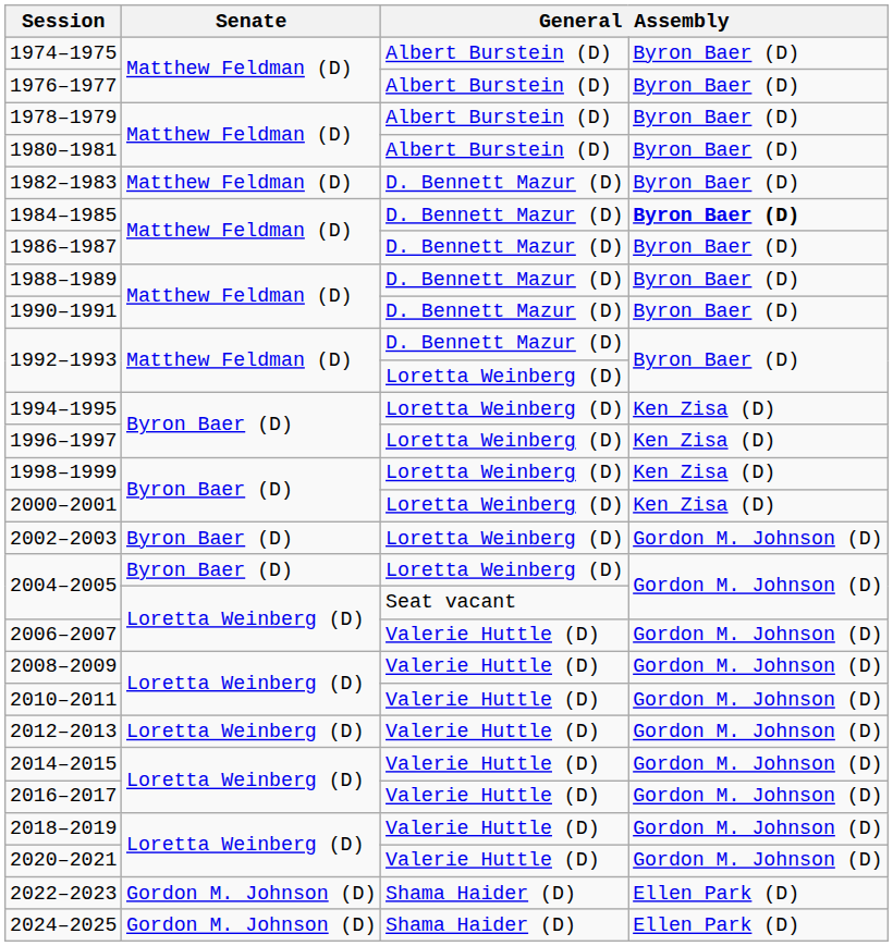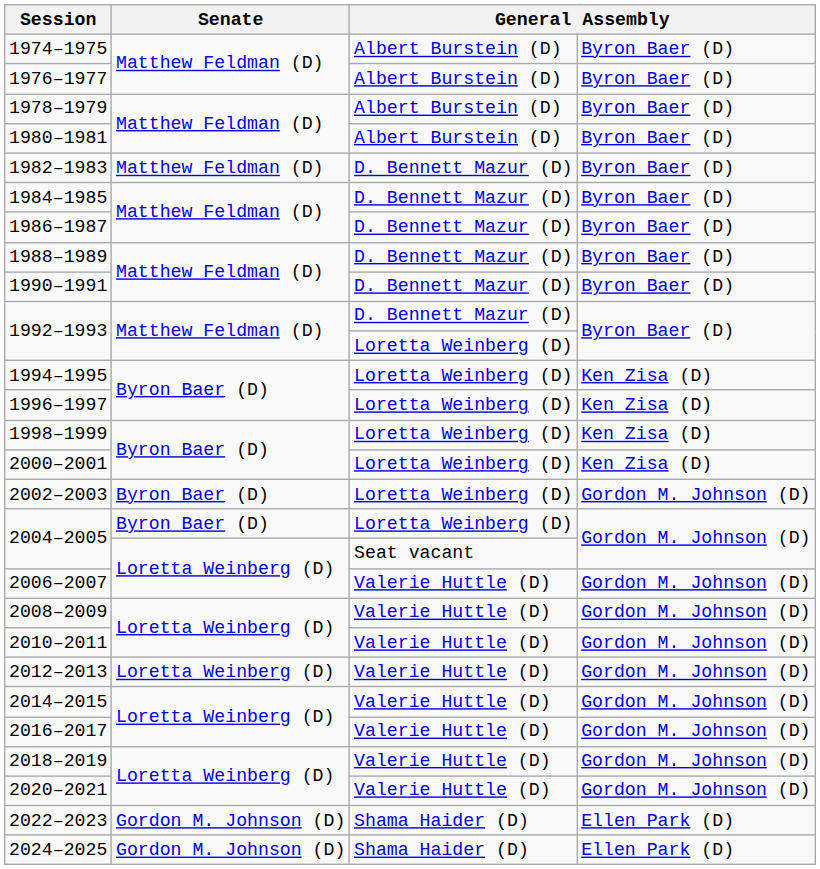1984–1985 | column 4: bold -> normal
